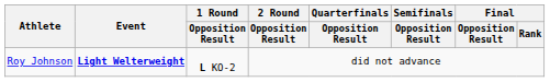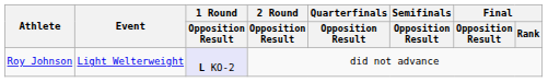Roy Johnson | Event: bold -> normal
Roy Johnson | 1 Round / Opposition Result: no background -> lavender background
